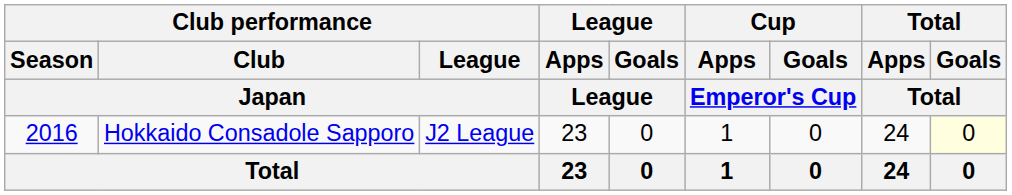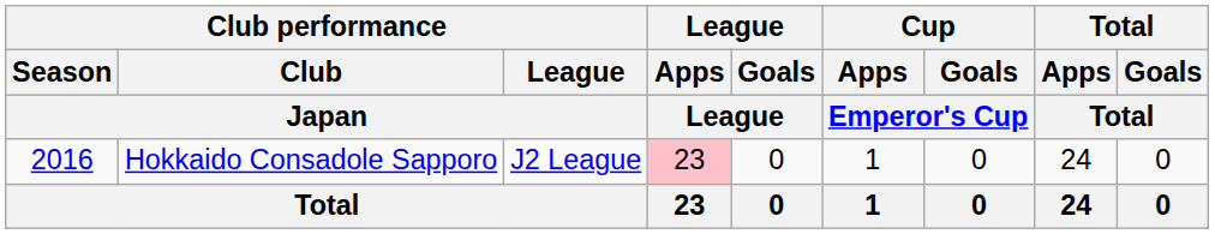Hokkaido Consadole Sapporo | League / Apps / League: no background -> pink background
Hokkaido Consadole Sapporo | Total / Goals / Total: lightyellow background -> no background
